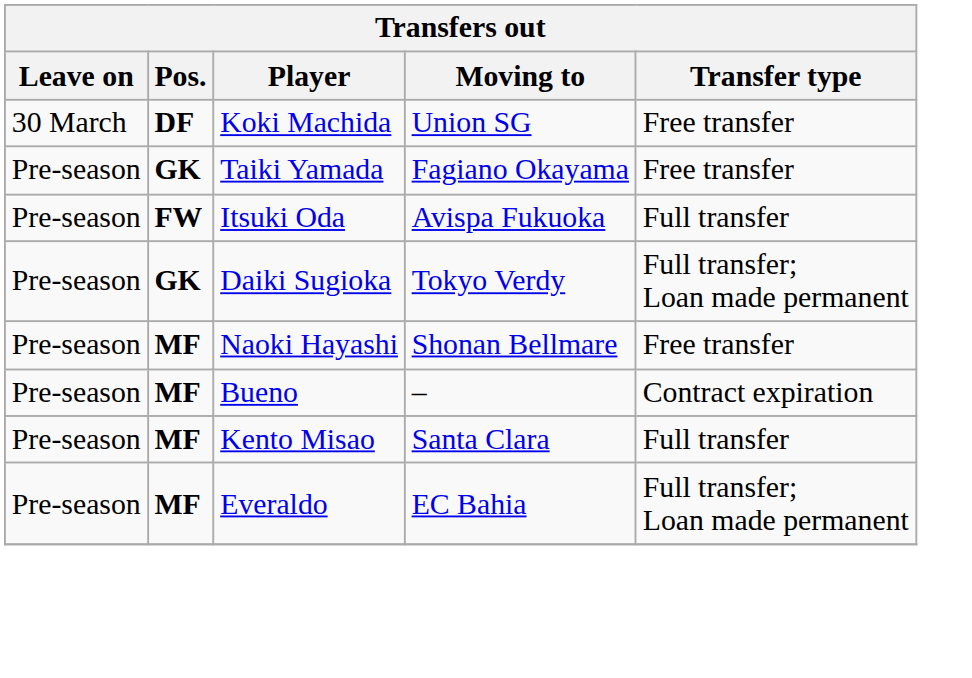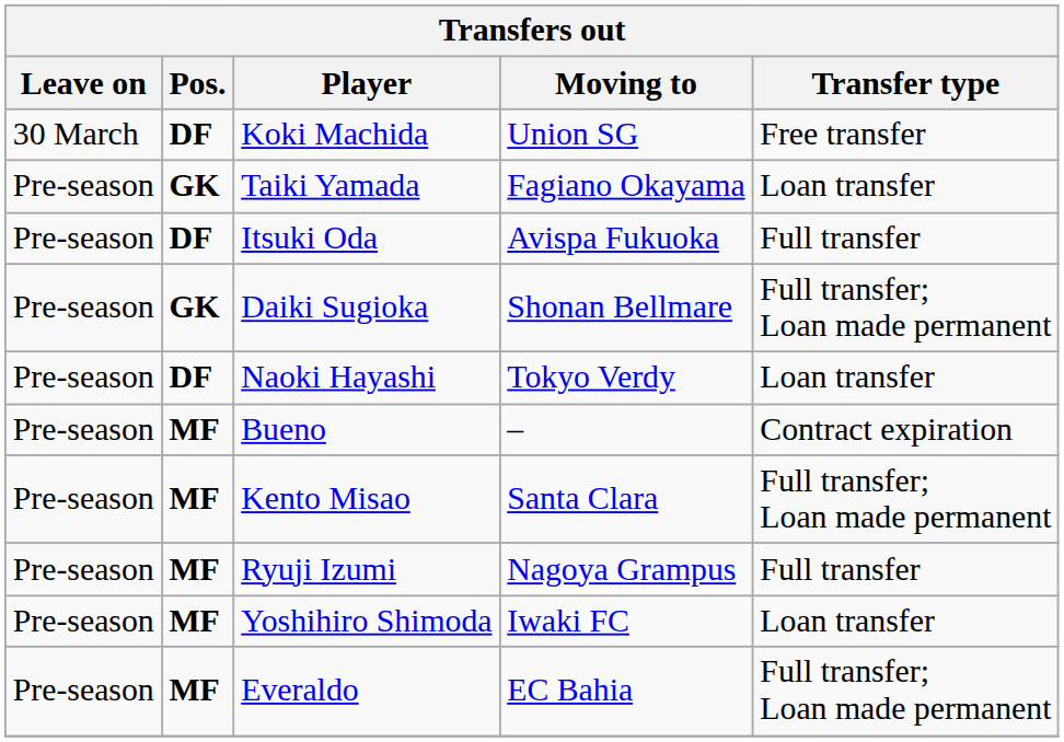Taiki Yamada | Transfer type: Free transfer -> Loan transfer
Itsuki Oda | Pos.: FW -> DF
Daiki Sugioka | Moving to: Tokyo Verdy -> Shonan Bellmare
Naoki Hayashi | Pos.: MF -> DF
Naoki Hayashi | Moving to: Shonan Bellmare -> Tokyo Verdy
Naoki Hayashi | Transfer type: Free transfer -> Loan transfer
Kento Misao | Transfer type: Full transfer -> Full transfer; Loan made permanent
+ row: Pre-season | MF | Ryuji Izumi | Nagoya Grampus | Full transfer
+ row: Pre-season | MF | Yoshihiro Shimoda | Iwaki FC | Loan transfer
